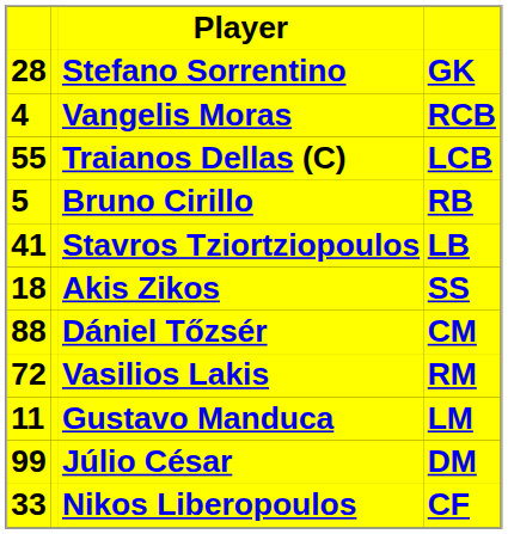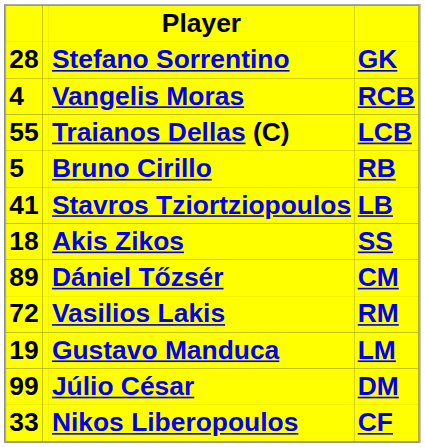Dániel Tőzsér | column 1: 88 -> 89
Gustavo Manduca | column 1: 11 -> 19
